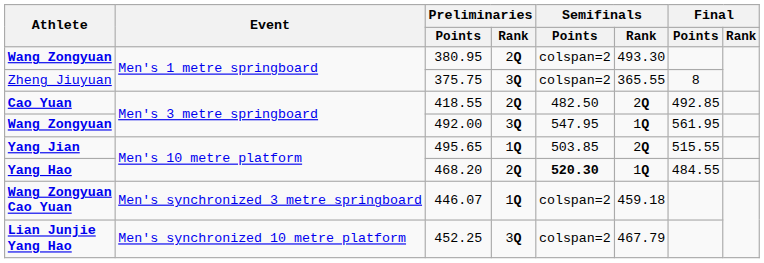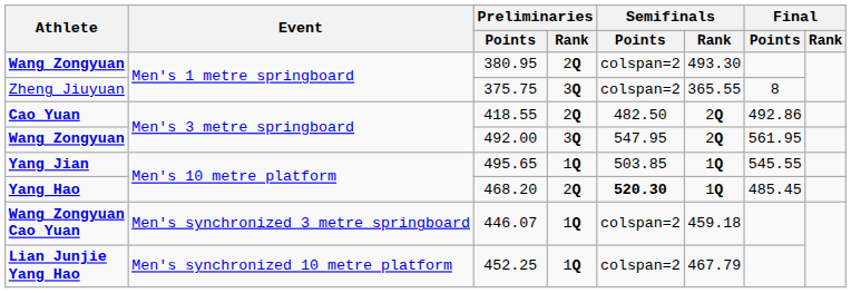418.55 | Final / Points: 492.85 -> 492.86
492.00 | Semifinals / Rank: 1Q -> 2Q
495.65 | Semifinals / Rank: 2Q -> 1Q
495.65 | Final / Points: 515.55 -> 545.55
468.20 | Final / Points: 484.55 -> 485.45
452.25 | Preliminaries / Rank: 3Q -> 1Q
